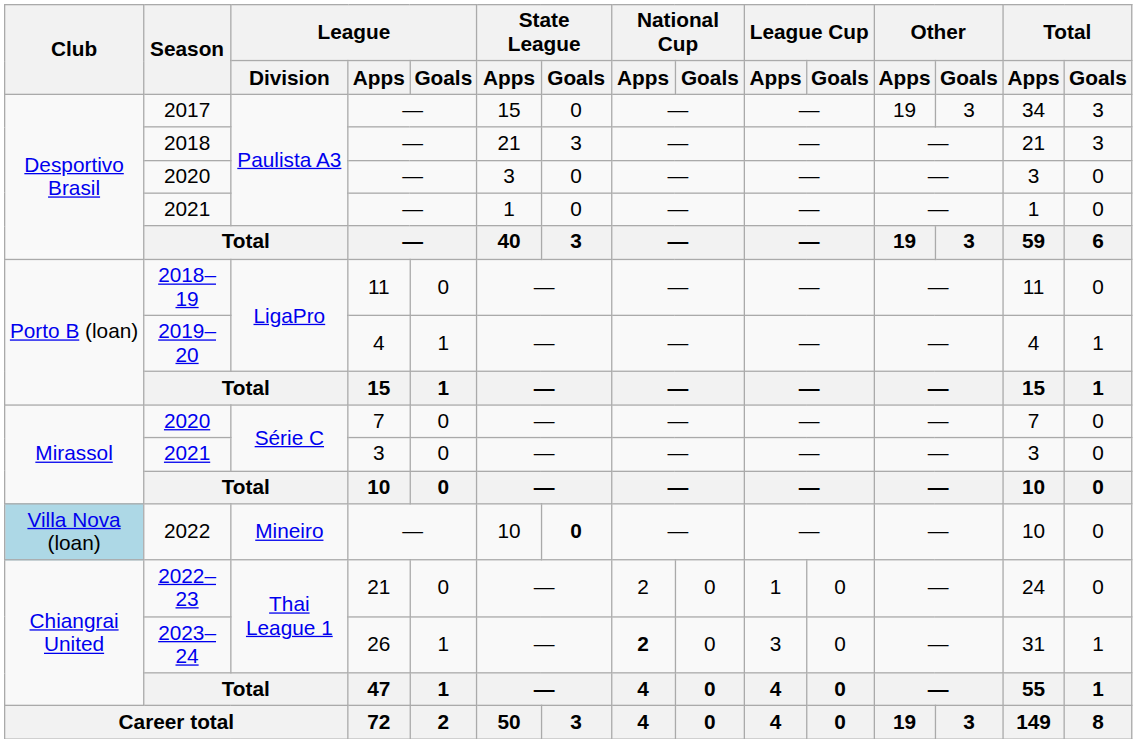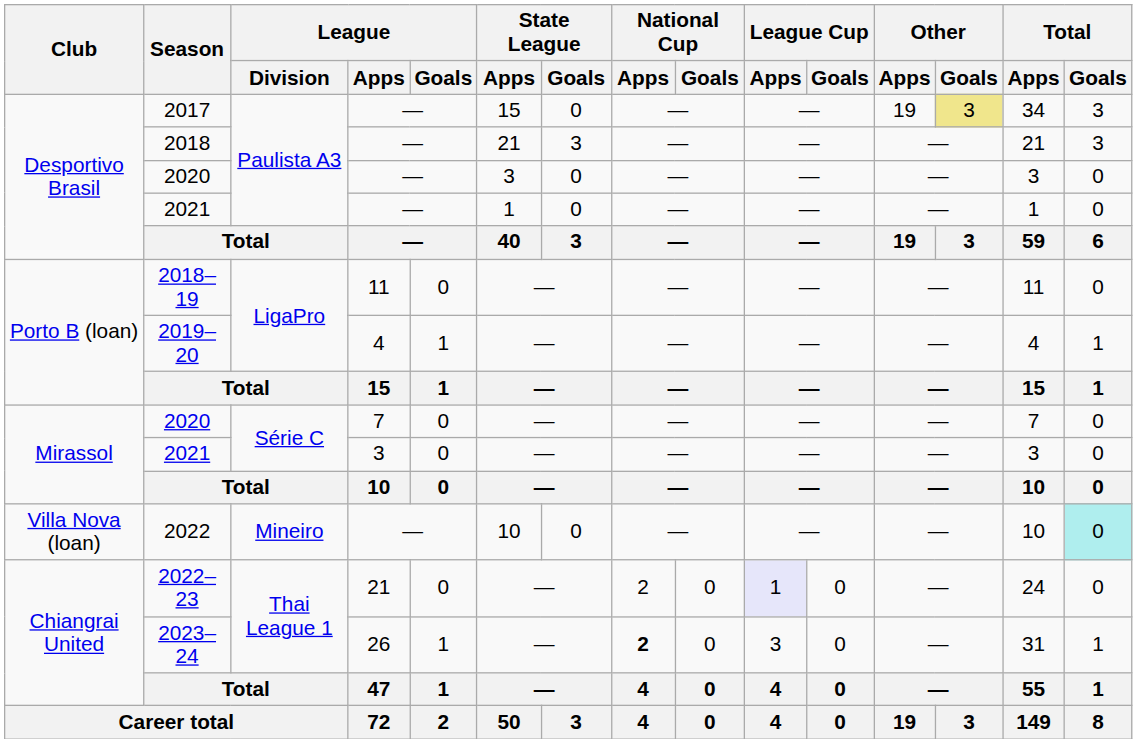2017 | Other / Goals: no background -> khaki background
2022 | Club: lightblue background -> no background
2022 | State League / Goals: bold -> normal
2022 | Total / Goals: no background -> paleturquoise background
2022–23 | League Cup / Apps: no background -> lavender background
